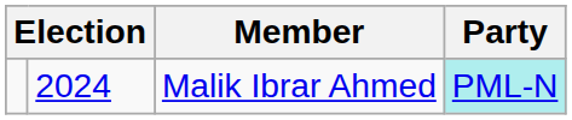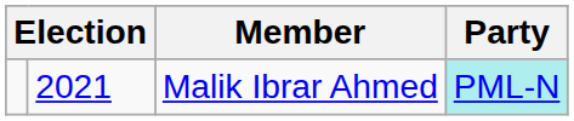Malik Ibrar Ahmed | column 2: 2024 -> 2021
